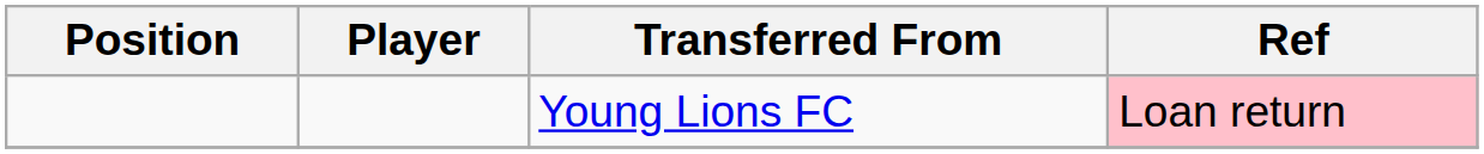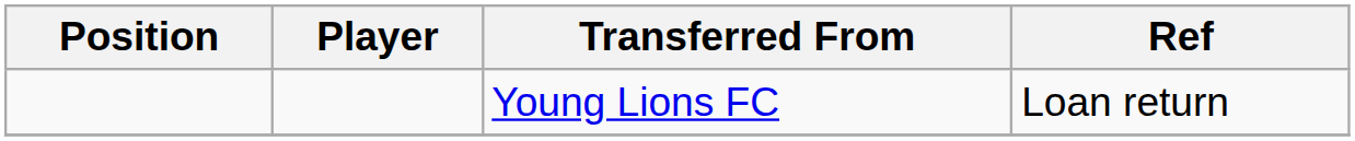Young Lions FC | Ref: pink background -> no background
